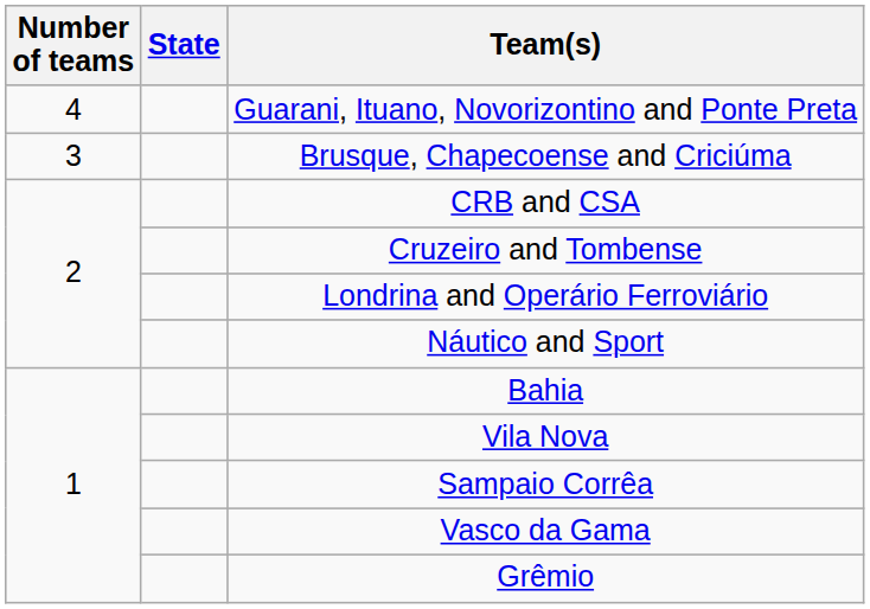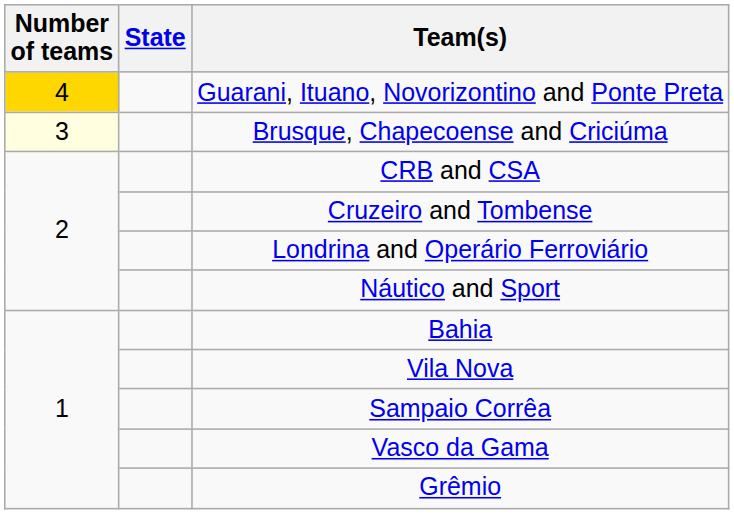Guarani, Ituano, Novorizontino and Ponte Preta | Number of teams: no background -> gold background
Brusque, Chapecoense and Criciúma | Number of teams: no background -> lightyellow background
